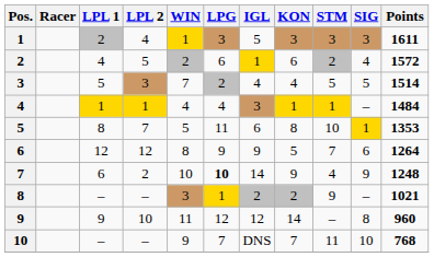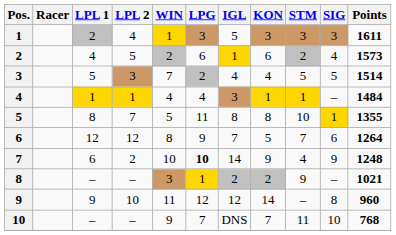row 3 | Points: 1572 -> 1573
row 6 | IGL: 6 -> 8
row 6 | Points: 1353 -> 1355
row 7 | IGL: 9 -> 7
